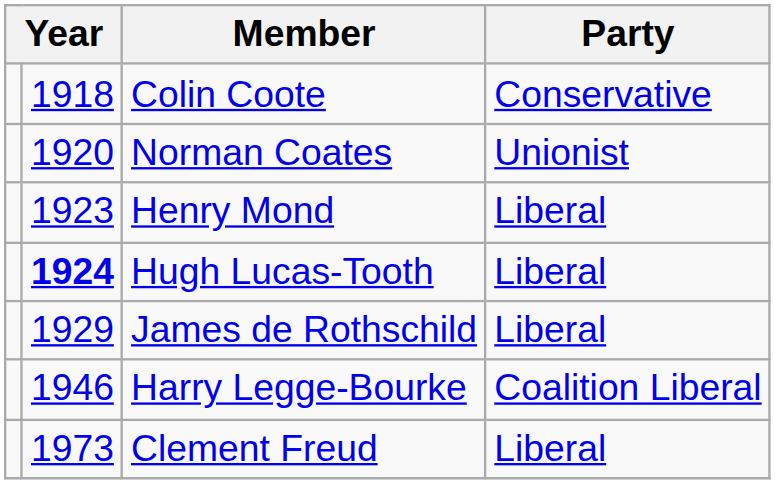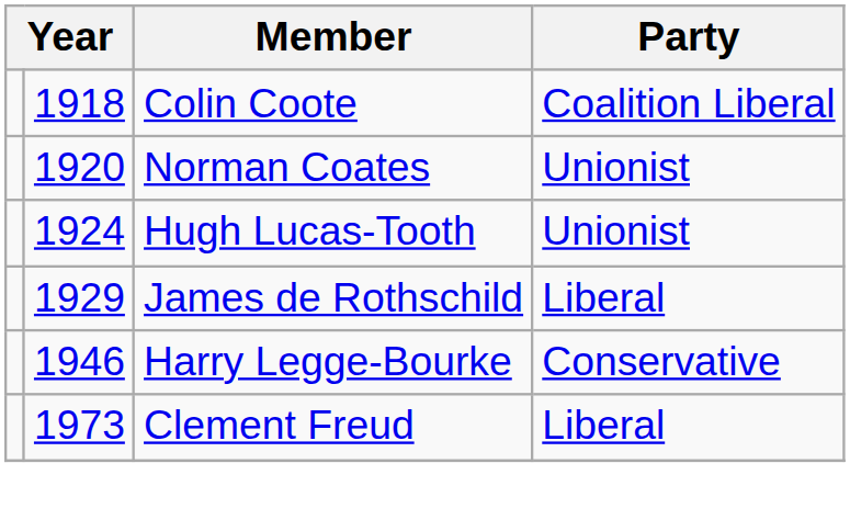Colin Coote | Party: Conservative -> Coalition Liberal
- row: 1923 | Henry Mond | Liberal
Hugh Lucas-Tooth | column 2: bold -> normal
Hugh Lucas-Tooth | Party: Liberal -> Unionist
Harry Legge-Bourke | Party: Coalition Liberal -> Conservative
